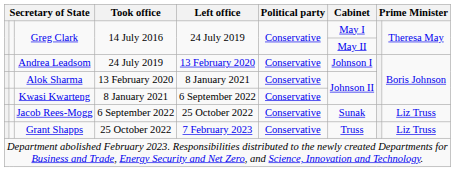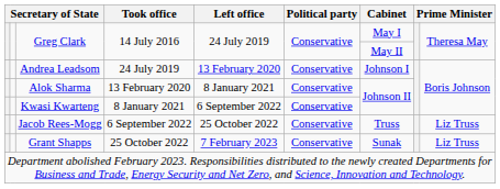Jacob Rees-Mogg | Cabinet: Sunak -> Truss
Grant Shapps | Cabinet: Truss -> Sunak
